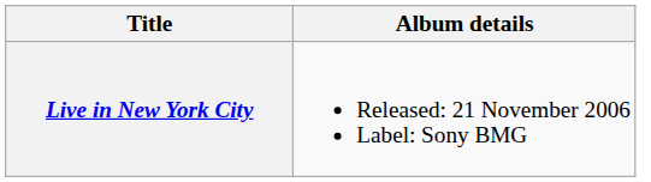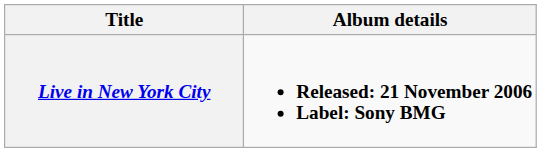Live in New York City | Album details: normal -> bold
